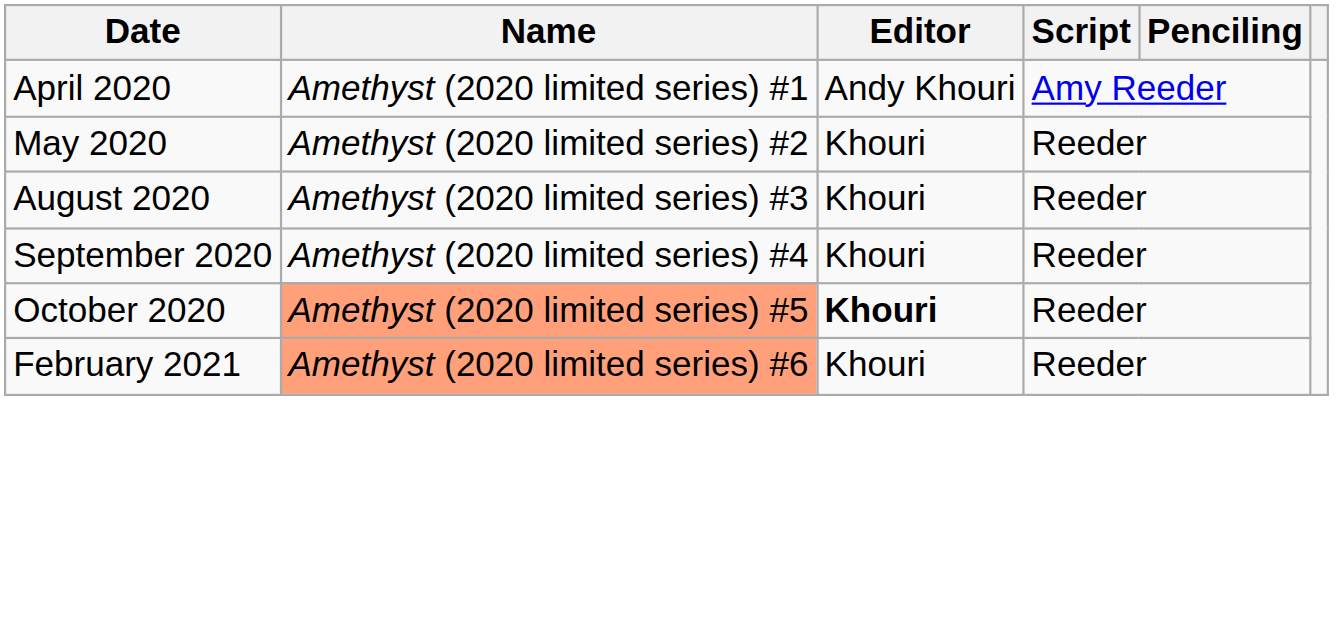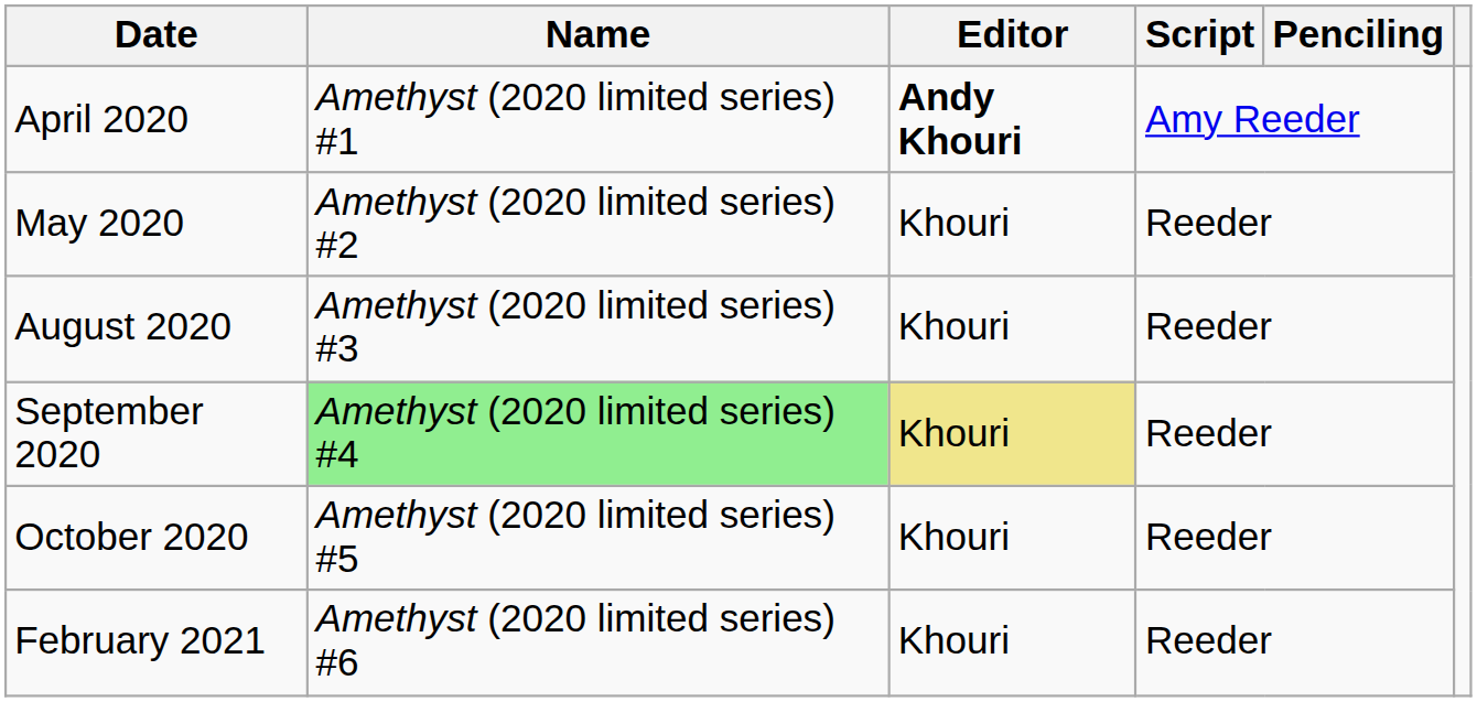April 2020 | Editor: normal -> bold
September 2020 | Name: no background -> lightgreen background
September 2020 | Editor: no background -> khaki background
October 2020 | Name: lightsalmon background -> no background
October 2020 | Editor: bold -> normal
February 2021 | Name: lightsalmon background -> no background
